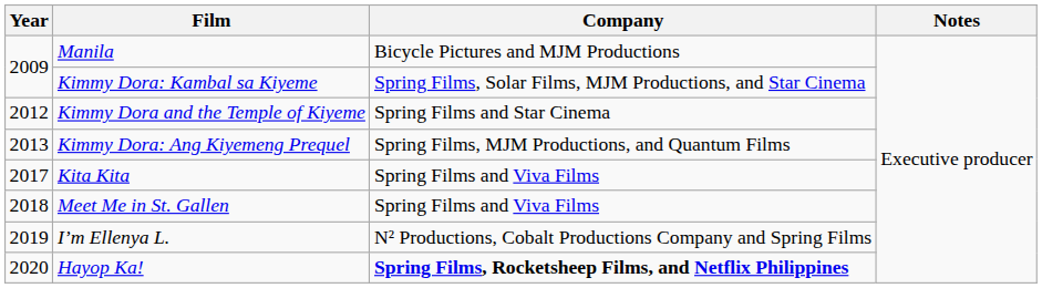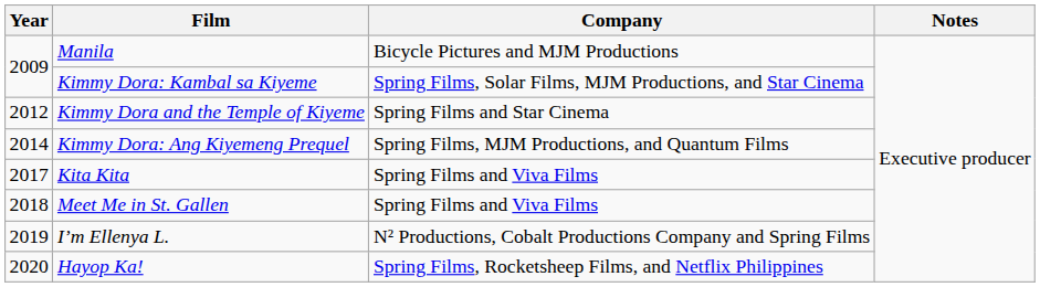Kimmy Dora: Ang Kiyemeng Prequel | Year: 2013 -> 2014
Hayop Ka! | Company: bold -> normal
